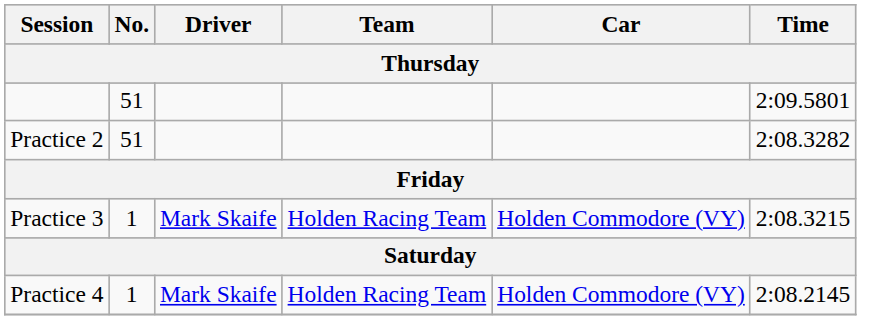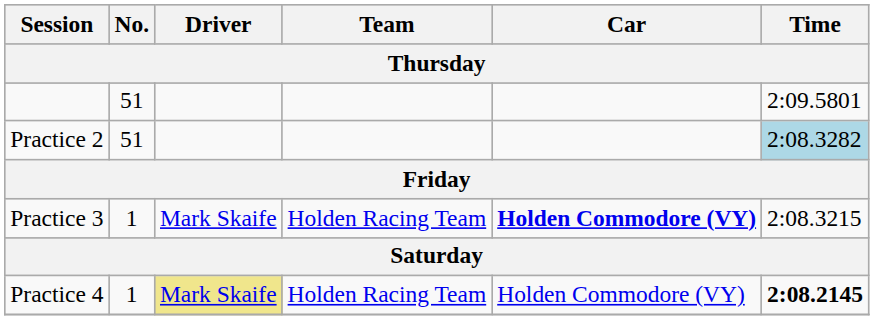Practice 2 | Time: no background -> lightblue background
Practice 3 | Car: normal -> bold
Practice 4 | Driver: no background -> khaki background
Practice 4 | Time: normal -> bold
